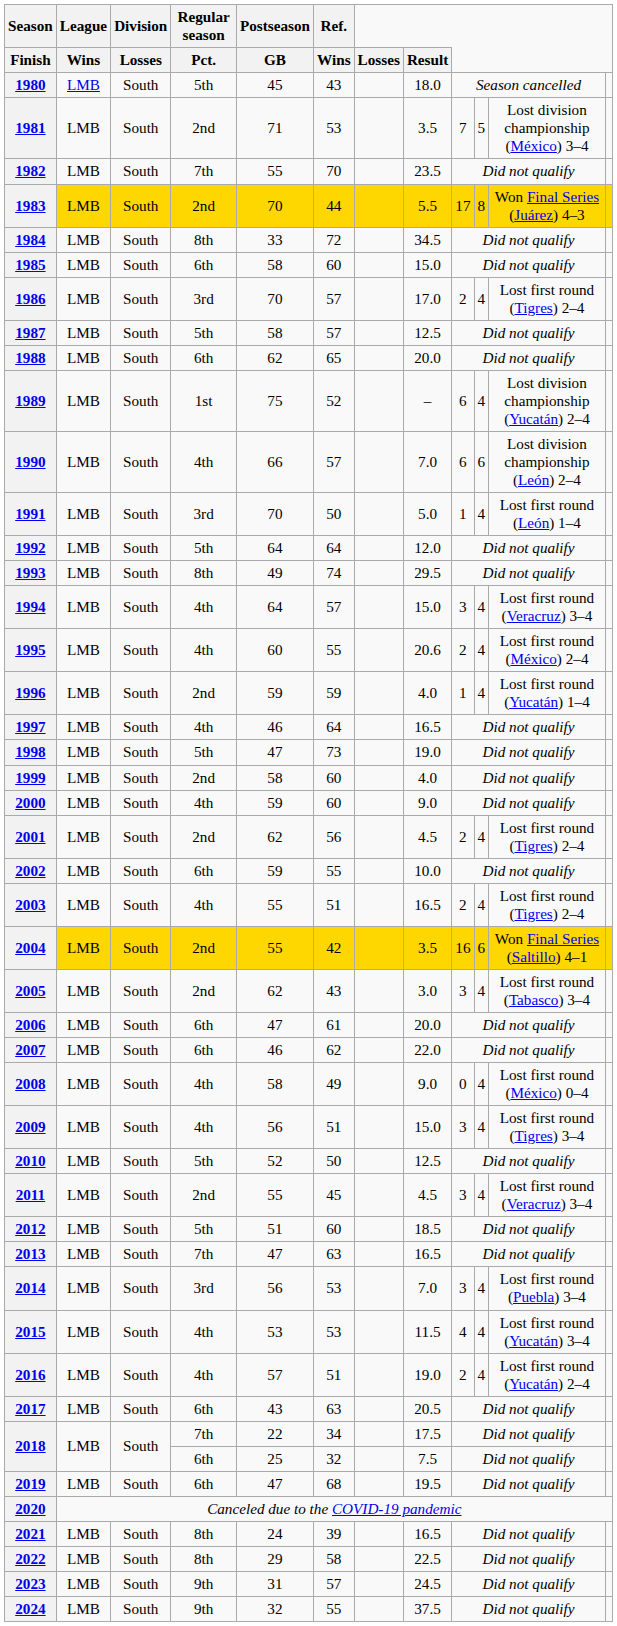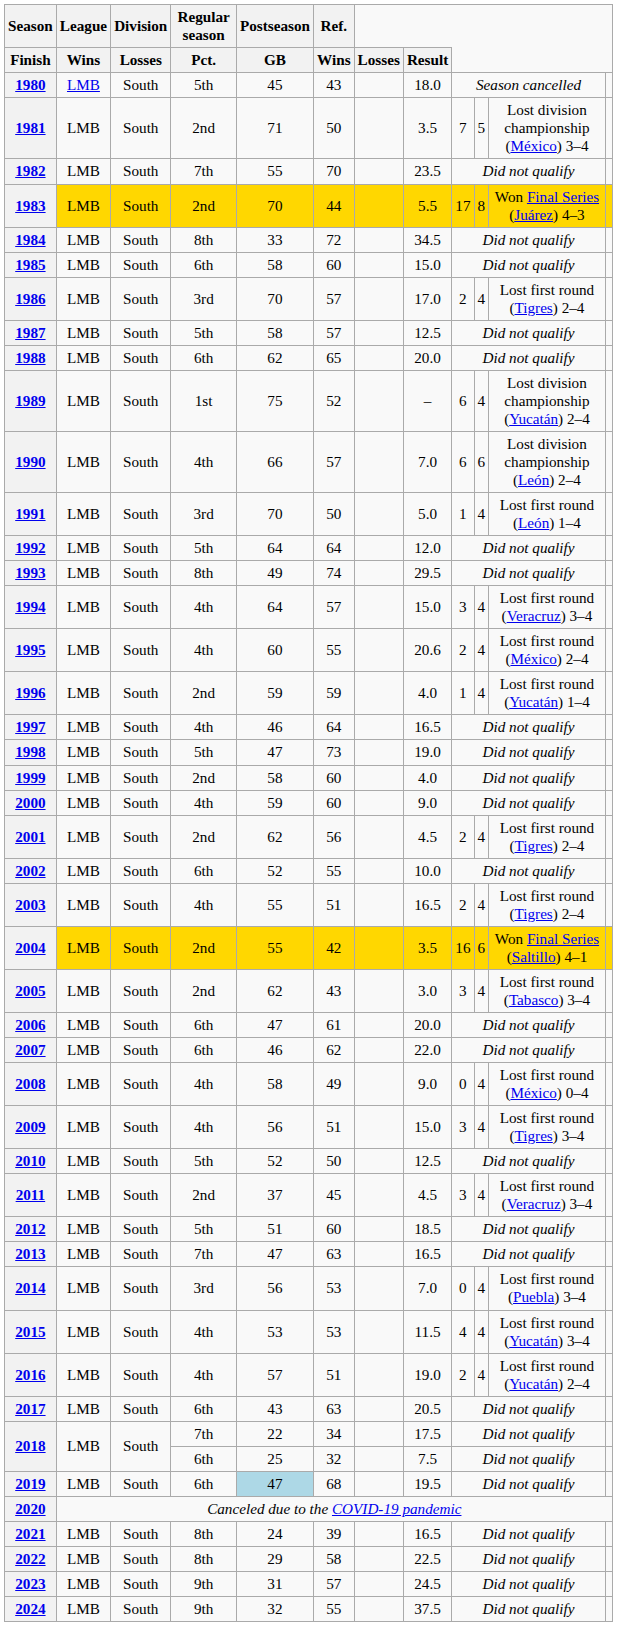1981 | Ref. / Wins: 53 -> 50
2002 | Postseason / GB: 59 -> 52
2011 | Postseason / GB: 55 -> 37
2014 | column 9: 3 -> 0
2019 | Postseason / GB: no background -> lightblue background
